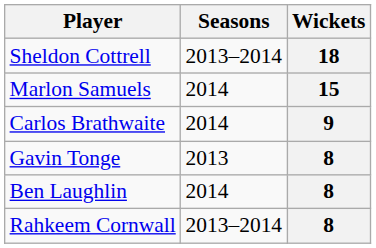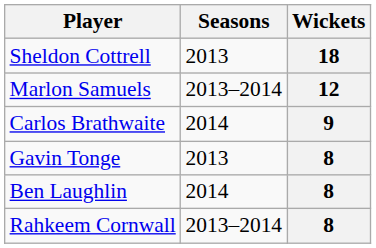Sheldon Cottrell | Seasons: 2013–2014 -> 2013
Marlon Samuels | Seasons: 2014 -> 2013–2014
Marlon Samuels | Wickets: 15 -> 12
